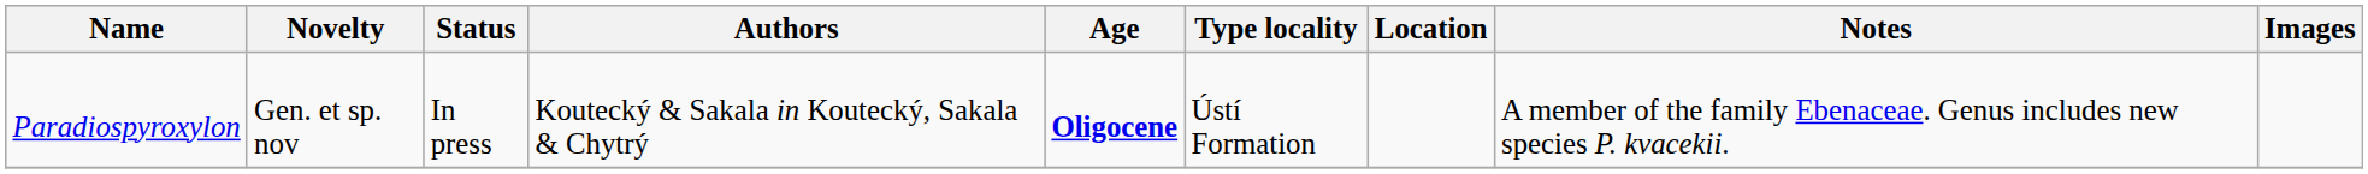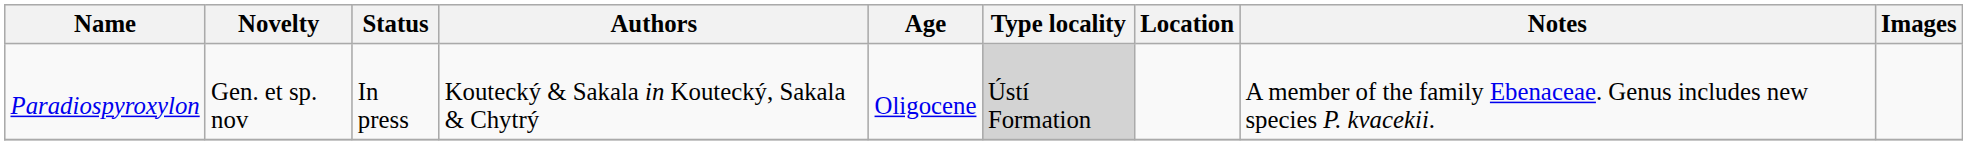Paradiospyroxylon | Age: bold -> normal
Paradiospyroxylon | Type locality: no background -> lightgrey background
